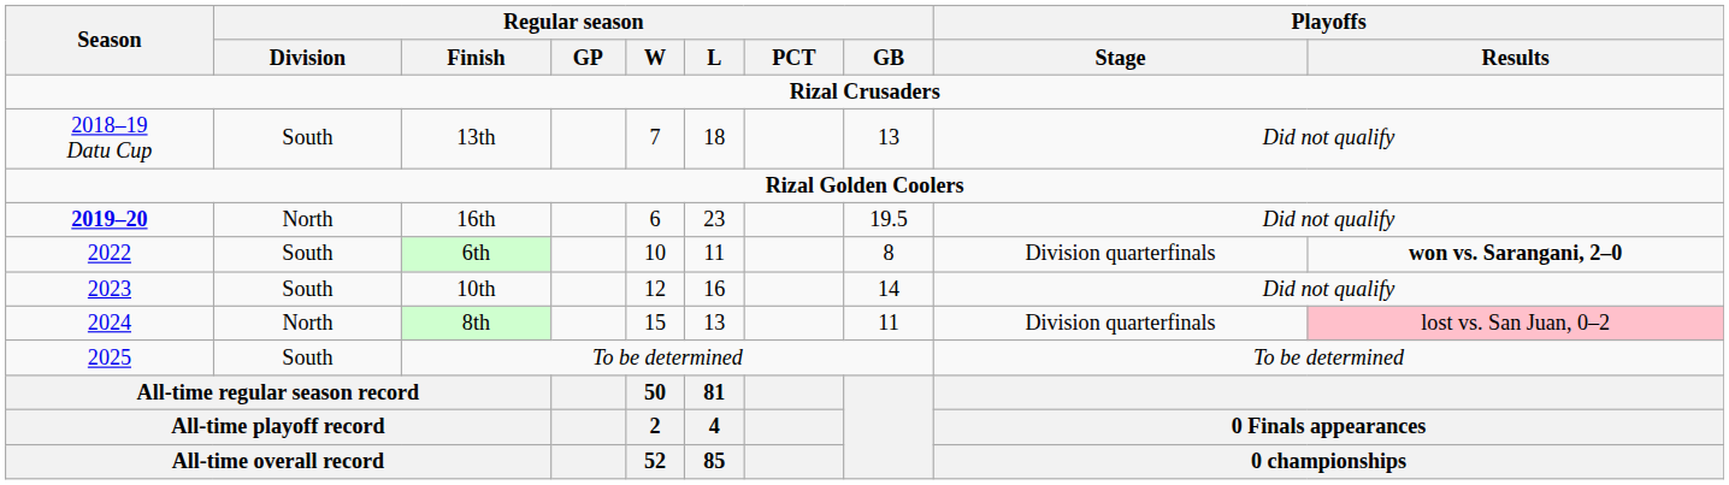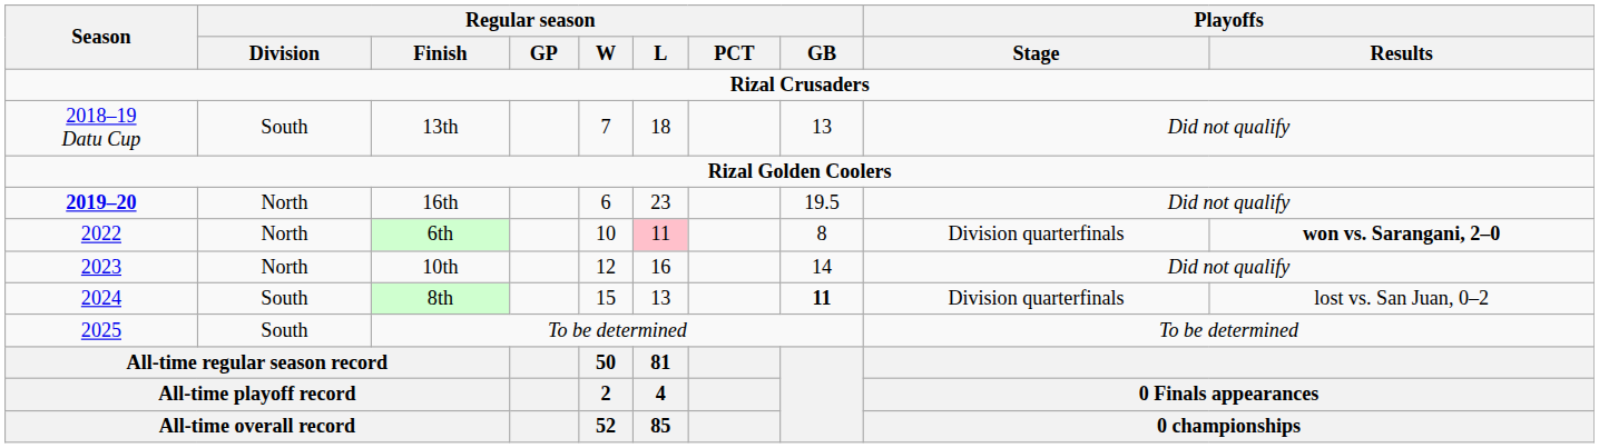6th | Regular season / Division: South -> North
6th | Regular season / L: no background -> pink background
10th | Regular season / Division: South -> North
8th | Regular season / Division: North -> South
8th | Regular season / GB: normal -> bold
8th | Playoffs / Results: pink background -> no background
